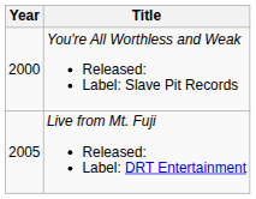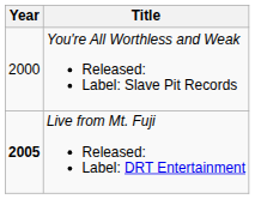Live from Mt. Fuji Released: Label: DRT Entertainment | Year: normal -> bold
